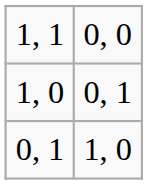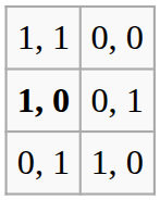row 2 | column 1: normal -> bold
